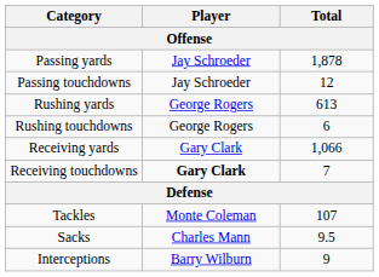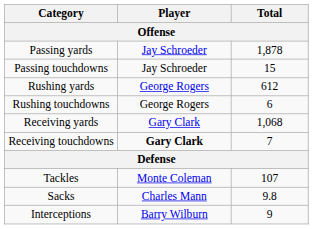Passing touchdowns | Total: 12 -> 15
Rushing yards | Total: 613 -> 612
Receiving yards | Total: 1,066 -> 1,068
Sacks | Total: 9.5 -> 9.8
